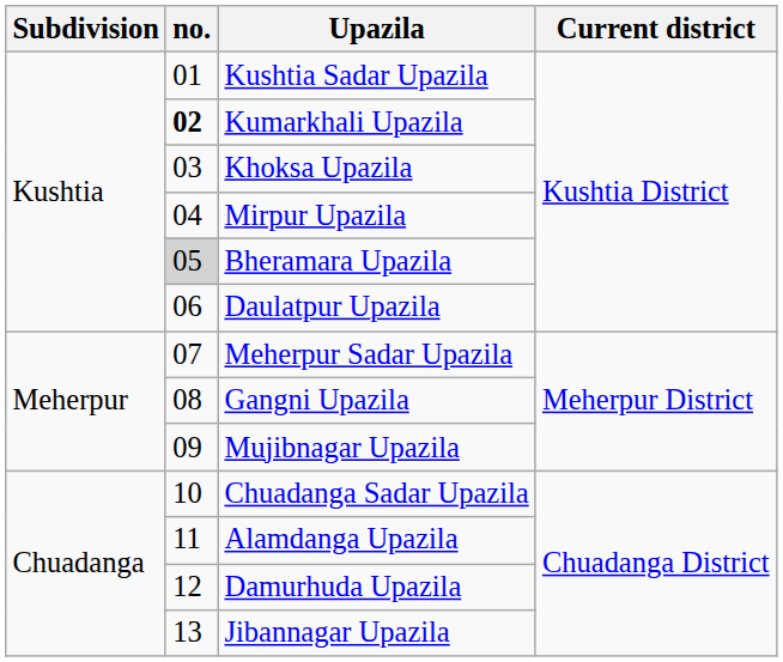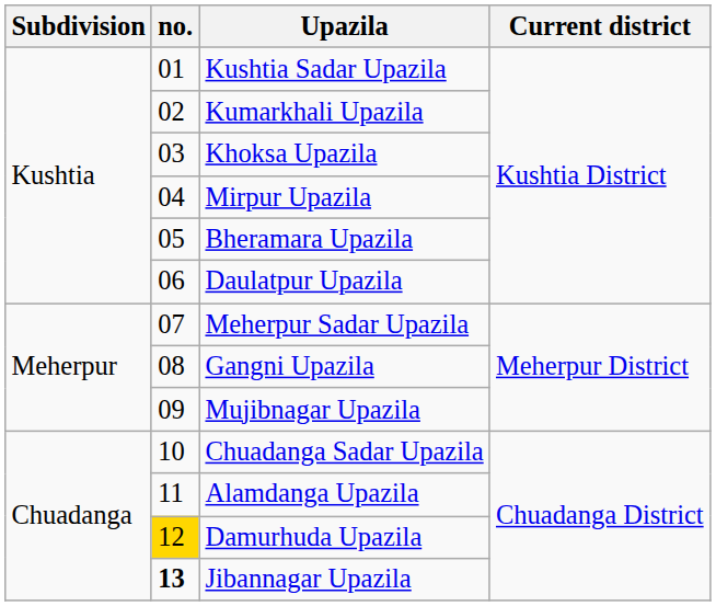Kumarkhali Upazila | no.: bold -> normal
Bheramara Upazila | no.: lightgrey background -> no background
Damurhuda Upazila | no.: no background -> gold background
Jibannagar Upazila | no.: normal -> bold
